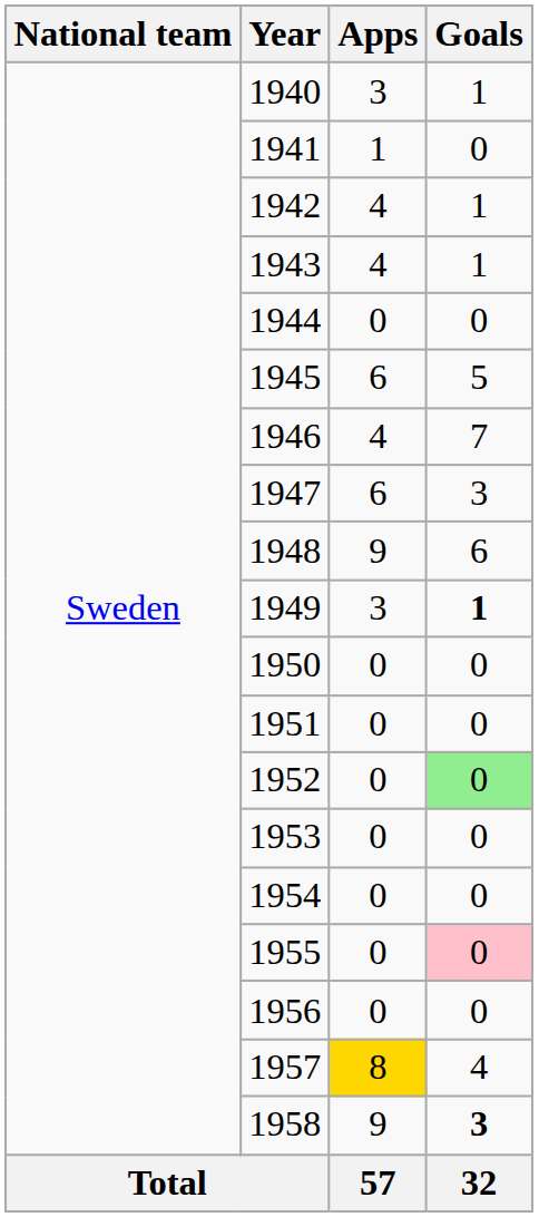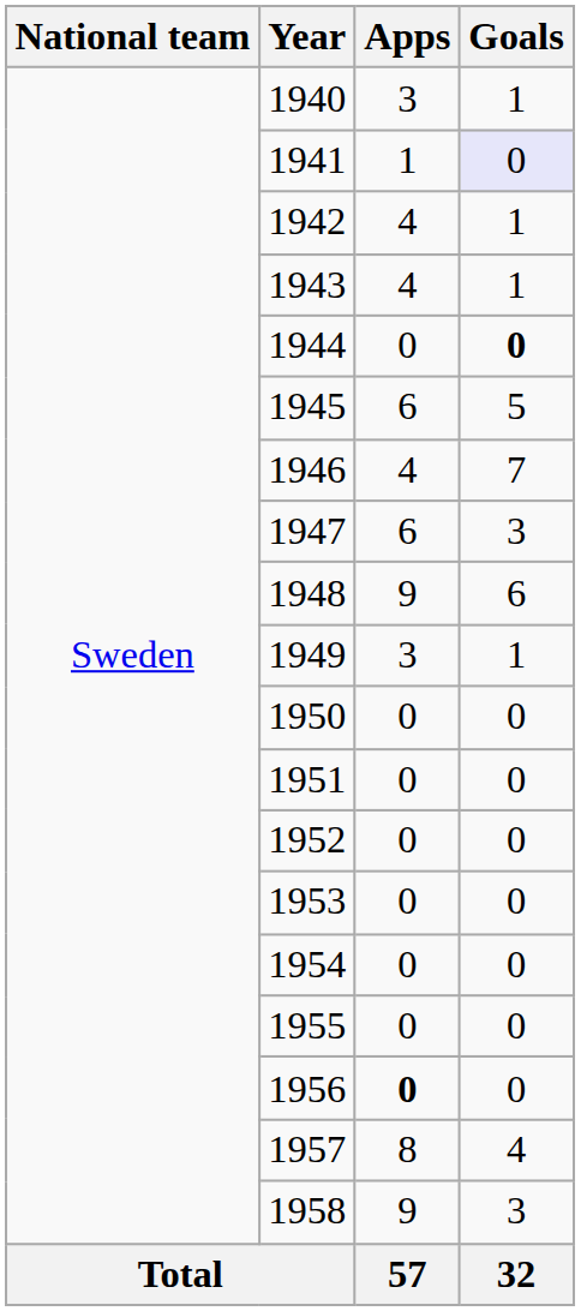1941 | Goals: no background -> lavender background
1944 | Goals: normal -> bold
1949 | Goals: bold -> normal
1952 | Goals: lightgreen background -> no background
1955 | Goals: pink background -> no background
1956 | Apps: normal -> bold
1957 | Apps: gold background -> no background
1958 | Goals: bold -> normal
